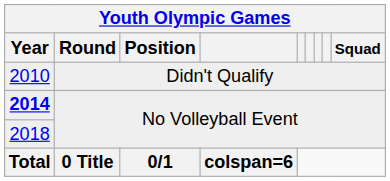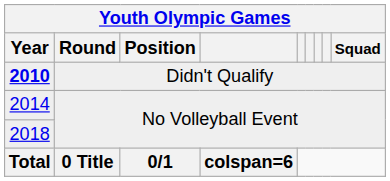2010 | Youth Olympic Games / Year: normal -> bold
2014 | Youth Olympic Games / Year: bold -> normal
